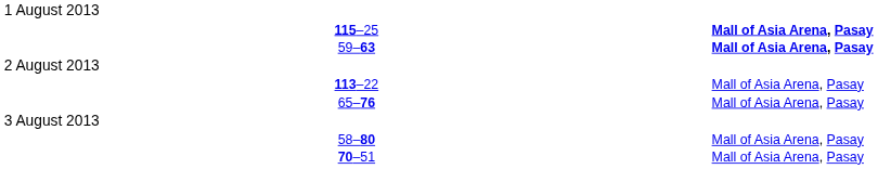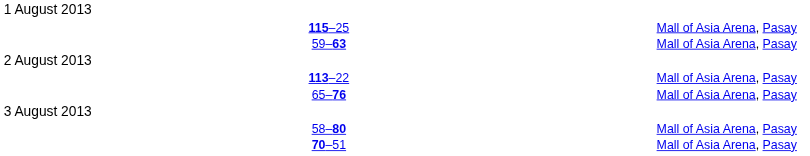115–25 | column 3: bold -> normal
59–63 | column 3: bold -> normal
